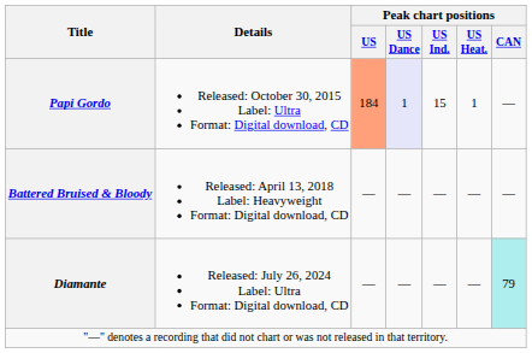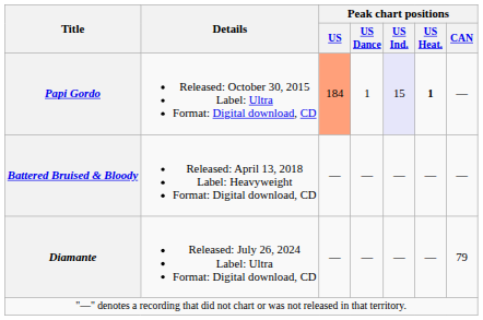Papi Gordo | Peak chart positions / US Dance: lavender background -> no background
Papi Gordo | Peak chart positions / US Ind.: no background -> lavender background
Papi Gordo | Peak chart positions / US Heat.: normal -> bold
Diamante | Peak chart positions / CAN: paleturquoise background -> no background
